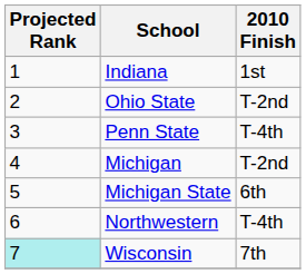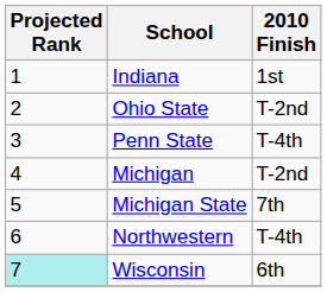Michigan State | 2010 Finish: 6th -> 7th
Wisconsin | 2010 Finish: 7th -> 6th
